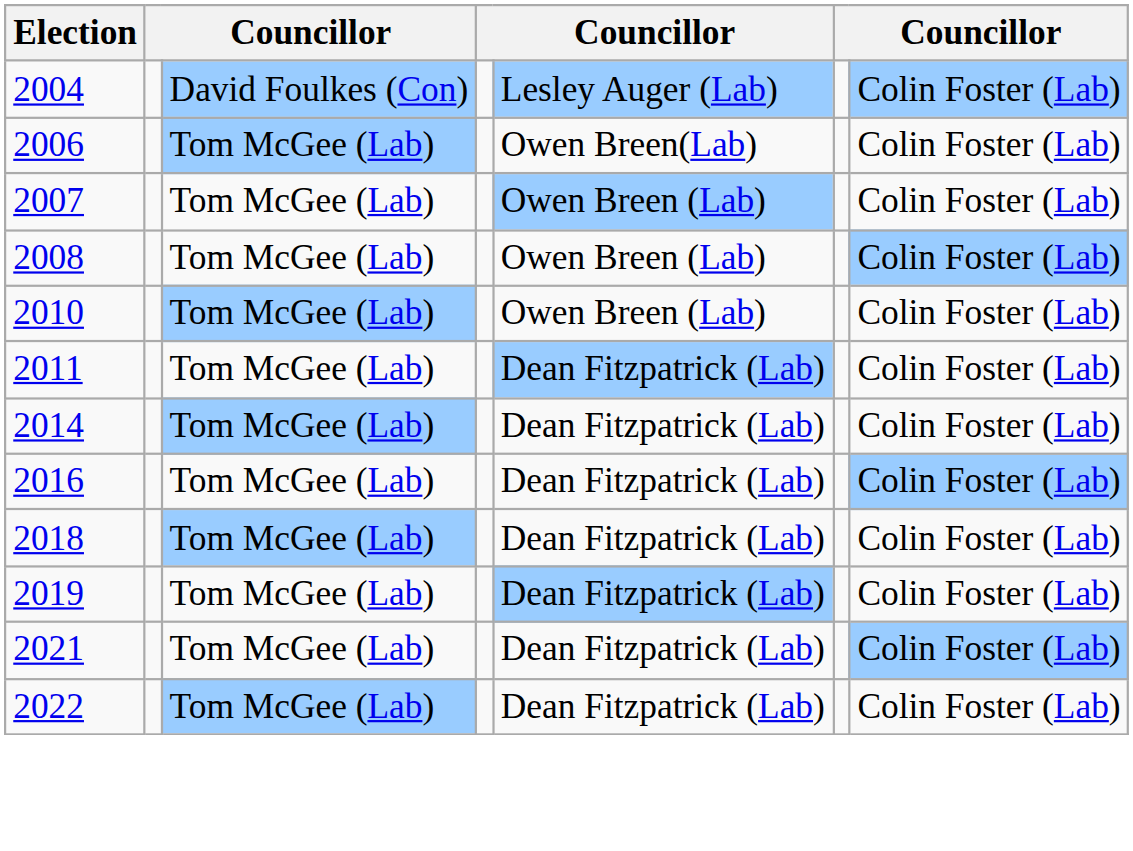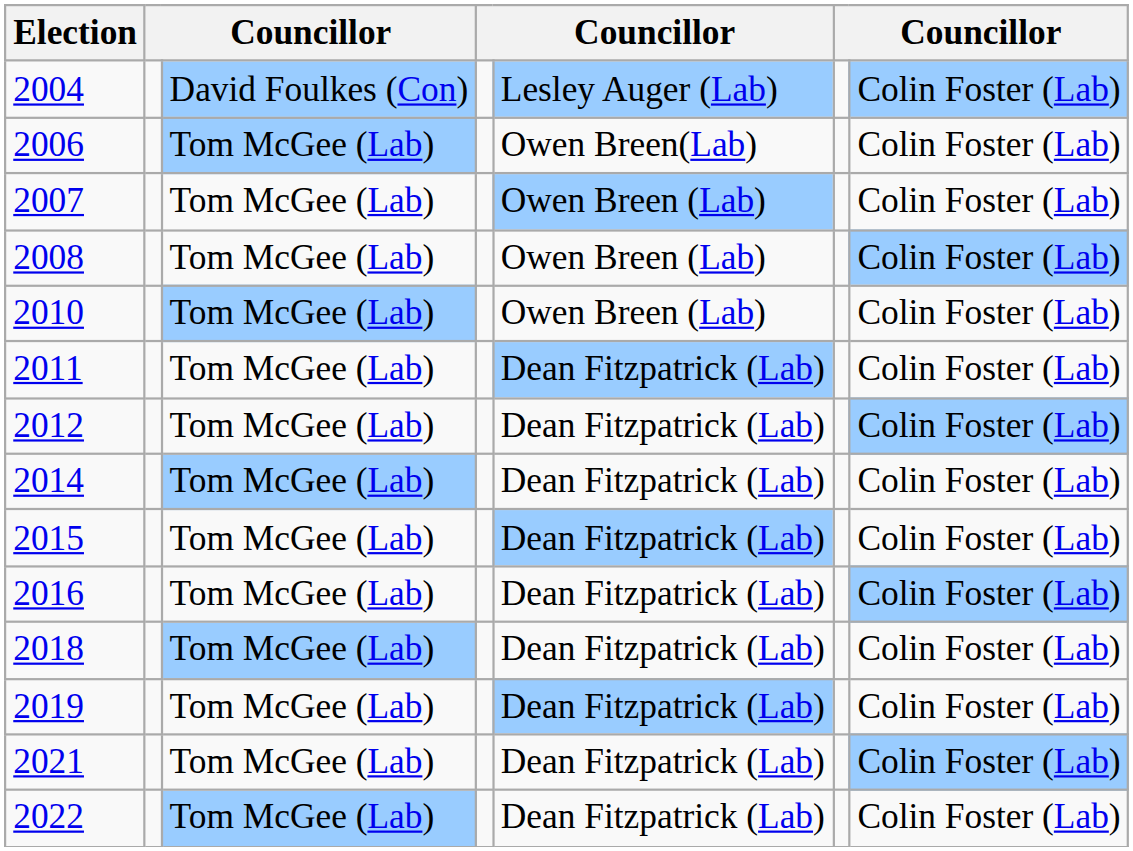+ row: 2012 | Tom McGee (Lab) | Dean Fitzpatrick (Lab) | Colin Foster (Lab)
+ row: 2015 | Tom McGee (Lab) | Dean Fitzpatrick (Lab) | Colin Foster (Lab)
